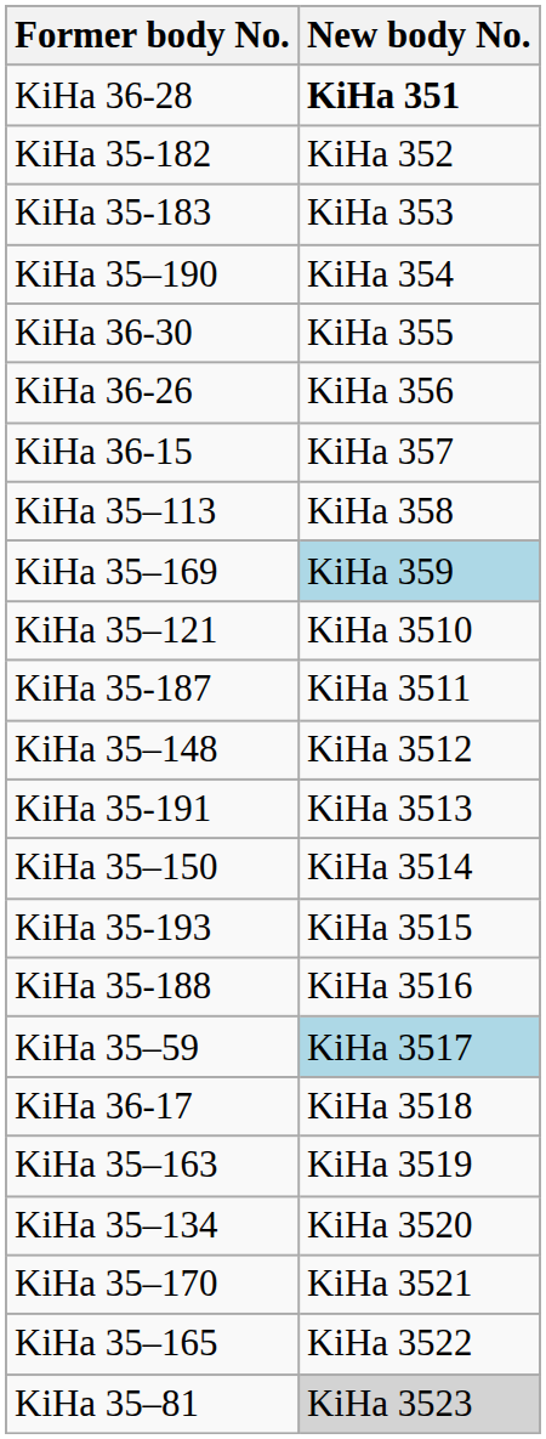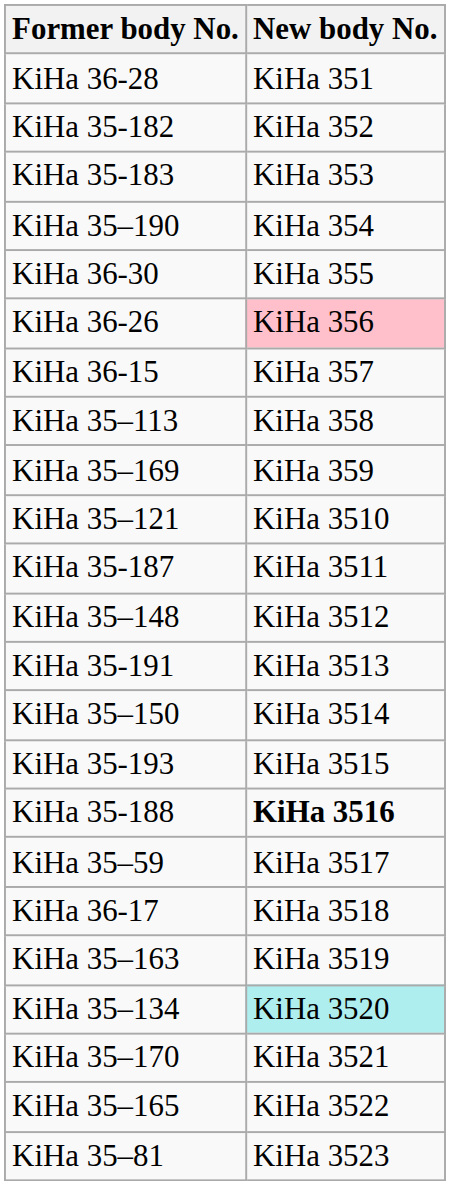KiHa 36-28 | New body No.: bold -> normal
KiHa 36-26 | New body No.: no background -> pink background
KiHa 35–169 | New body No.: lightblue background -> no background
KiHa 35-188 | New body No.: normal -> bold
KiHa 35–59 | New body No.: lightblue background -> no background
KiHa 35–134 | New body No.: no background -> paleturquoise background
KiHa 35–81 | New body No.: lightgrey background -> no background
